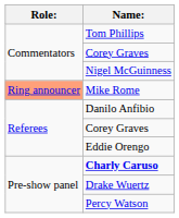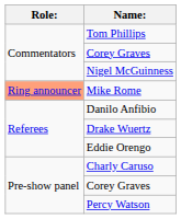row 7 | Name:: Corey Graves -> Drake Wuertz
row 9 | Name:: bold -> normal
row 10 | Name:: Drake Wuertz -> Corey Graves
